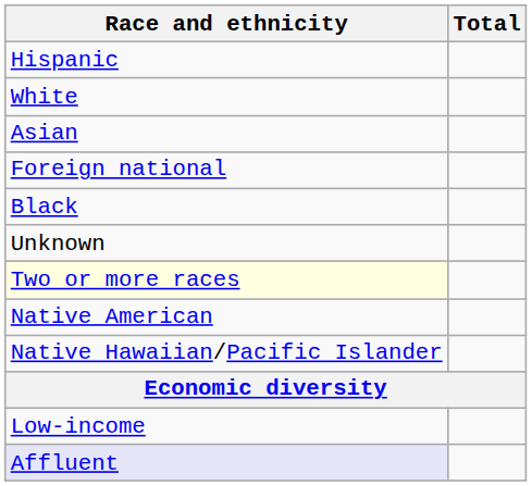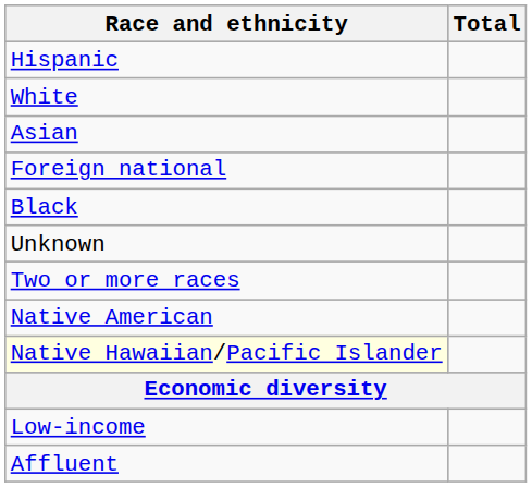Two or more races | Race and ethnicity: lightyellow background -> no background
Native Hawaiian/Pacific Islander | Race and ethnicity: no background -> lightyellow background
Affluent | Race and ethnicity: lavender background -> no background
